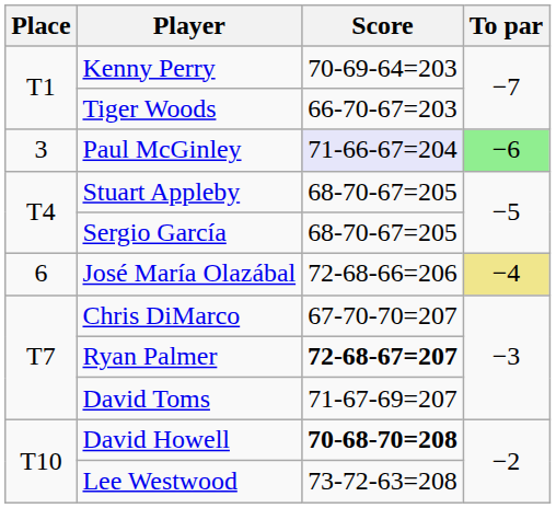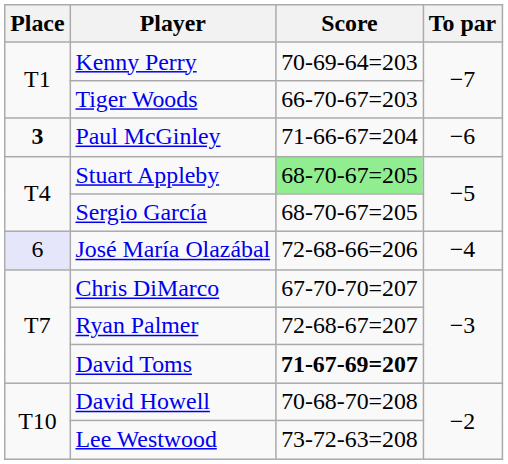Paul McGinley | Place: normal -> bold
Paul McGinley | Score: lavender background -> no background
Paul McGinley | To par: lightgreen background -> no background
Stuart Appleby | Score: no background -> lightgreen background
José María Olazábal | Place: no background -> lavender background
José María Olazábal | To par: khaki background -> no background
Ryan Palmer | Score: bold -> normal
David Toms | Score: normal -> bold
David Howell | Score: bold -> normal
